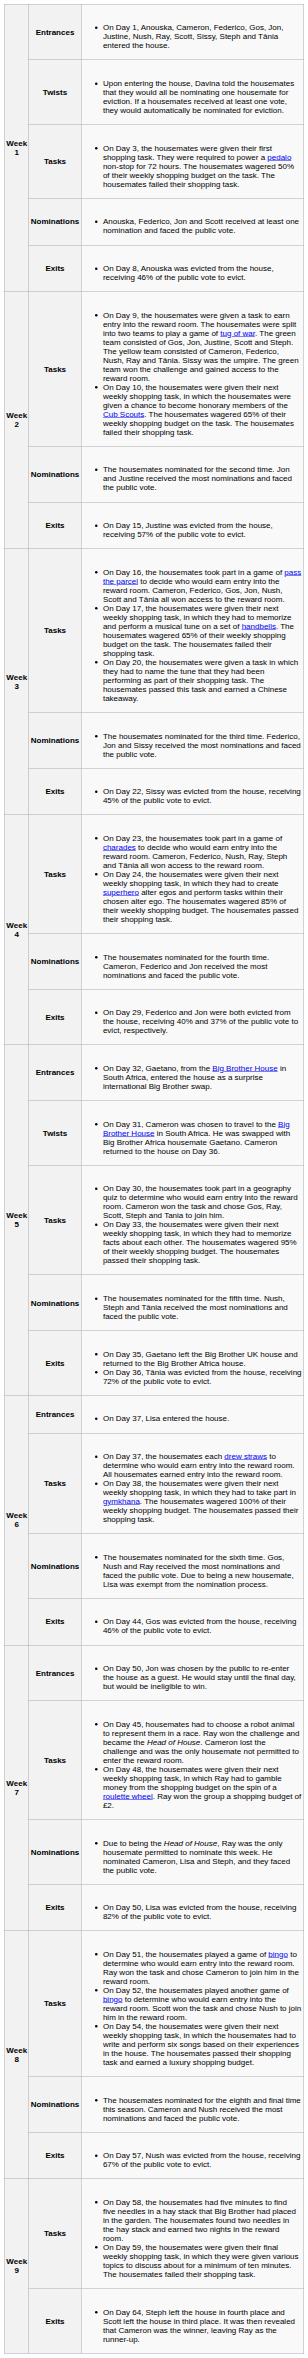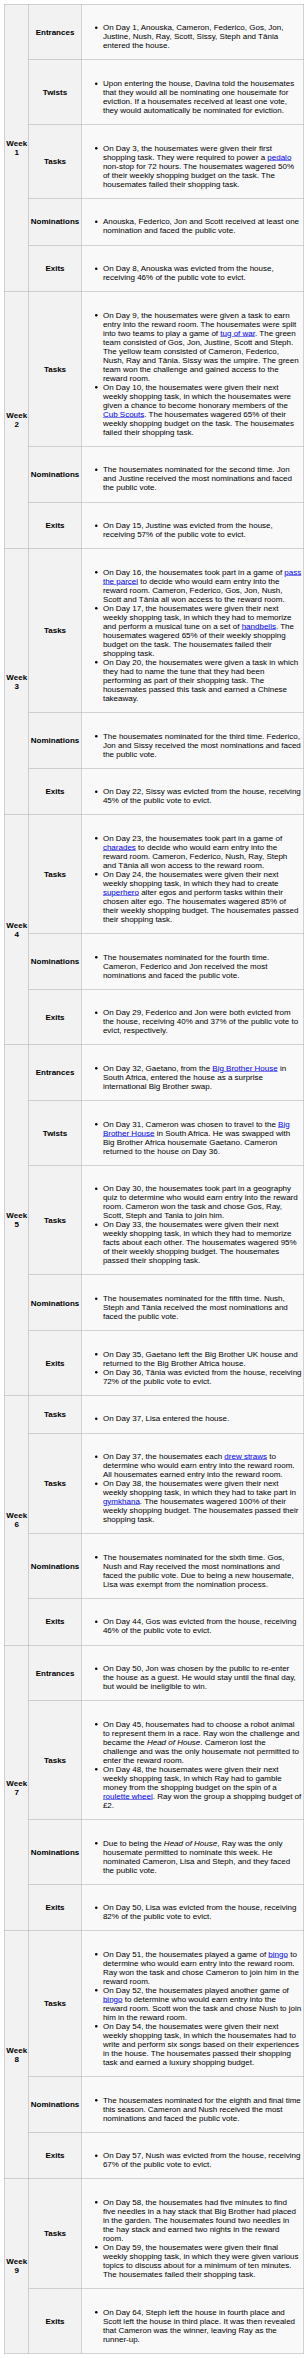On Day 37, Lisa entered the house. | column 2: Entrances -> Tasks
